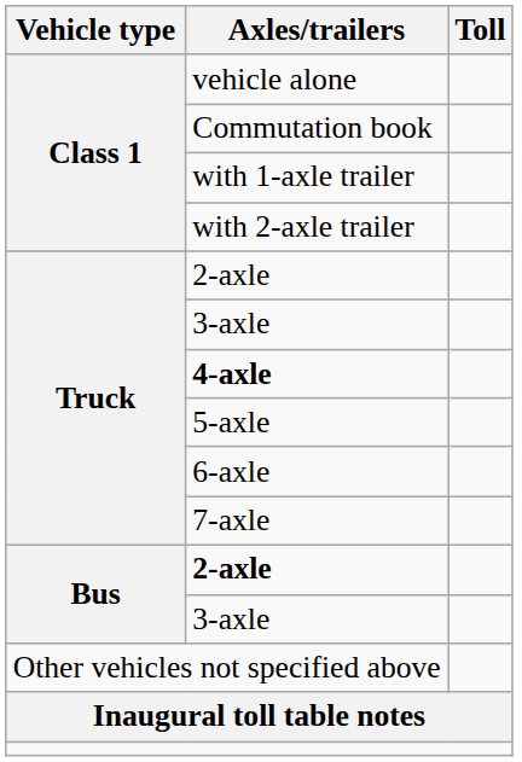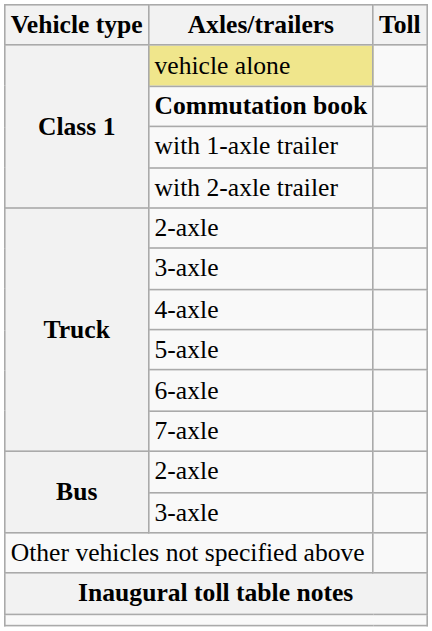vehicle alone | Axles/trailers: no background -> khaki background
Commutation book | Axles/trailers: normal -> bold
4-axle | Axles/trailers: bold -> normal
Bus / 2-axle | Axles/trailers: bold -> normal
